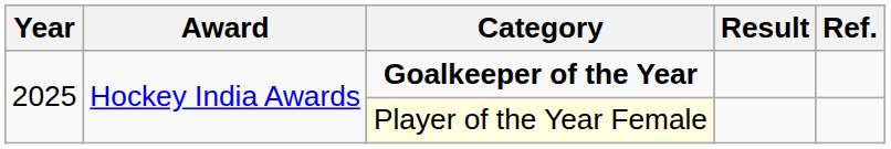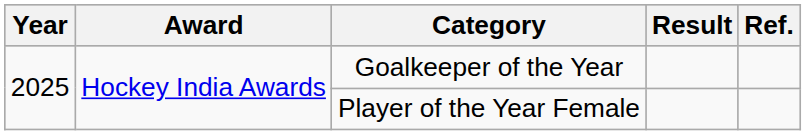Goalkeeper of the Year | Category: bold -> normal
Player of the Year Female | Category: lightyellow background -> no background
